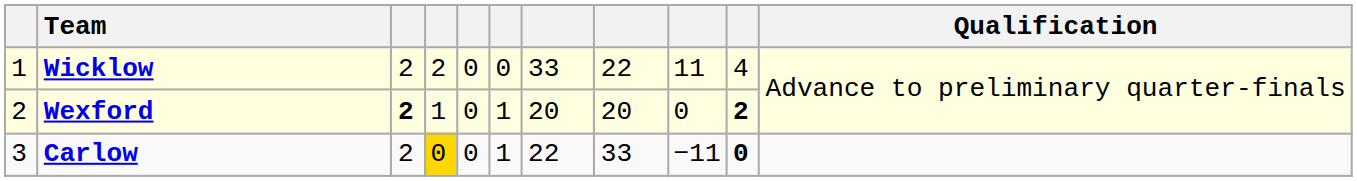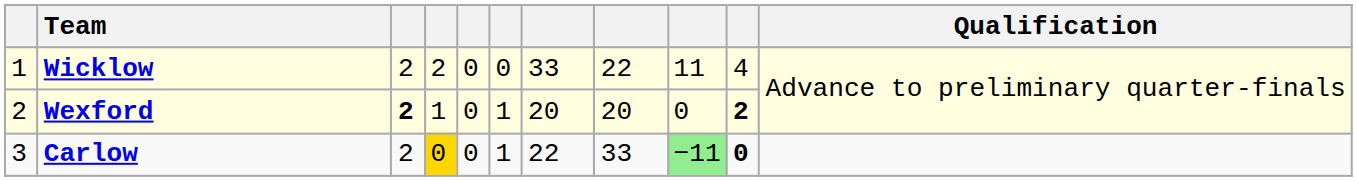Carlow | column 9: no background -> lightgreen background
